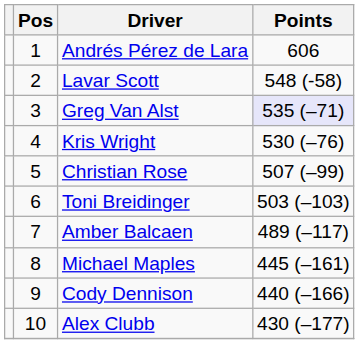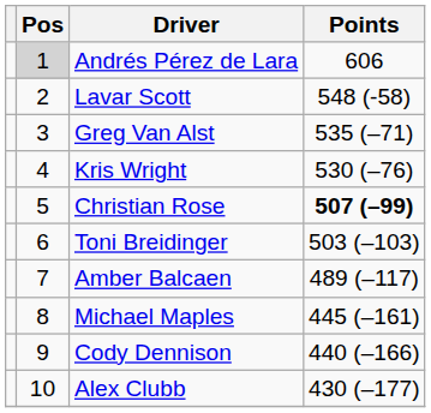Andrés Pérez de Lara | Pos: no background -> lightgrey background
Greg Van Alst | Points: lavender background -> no background
Christian Rose | Points: normal -> bold
